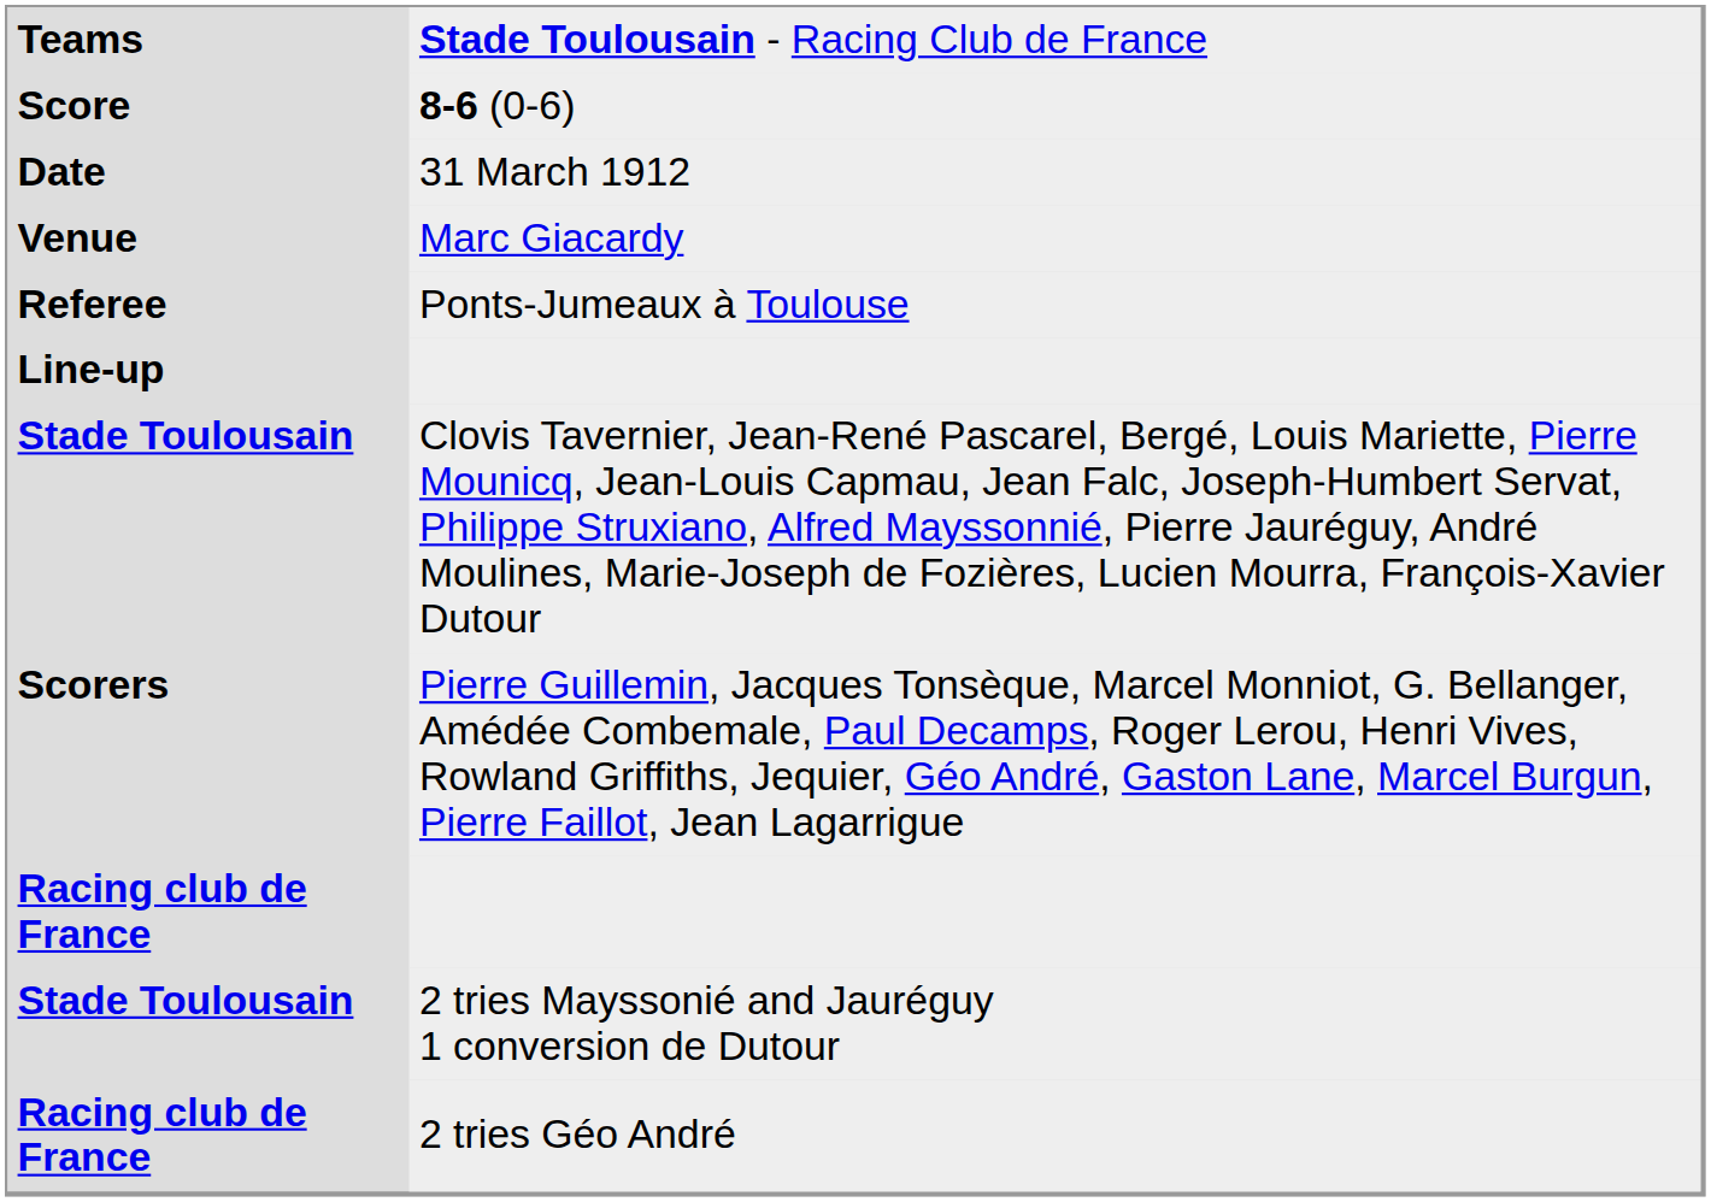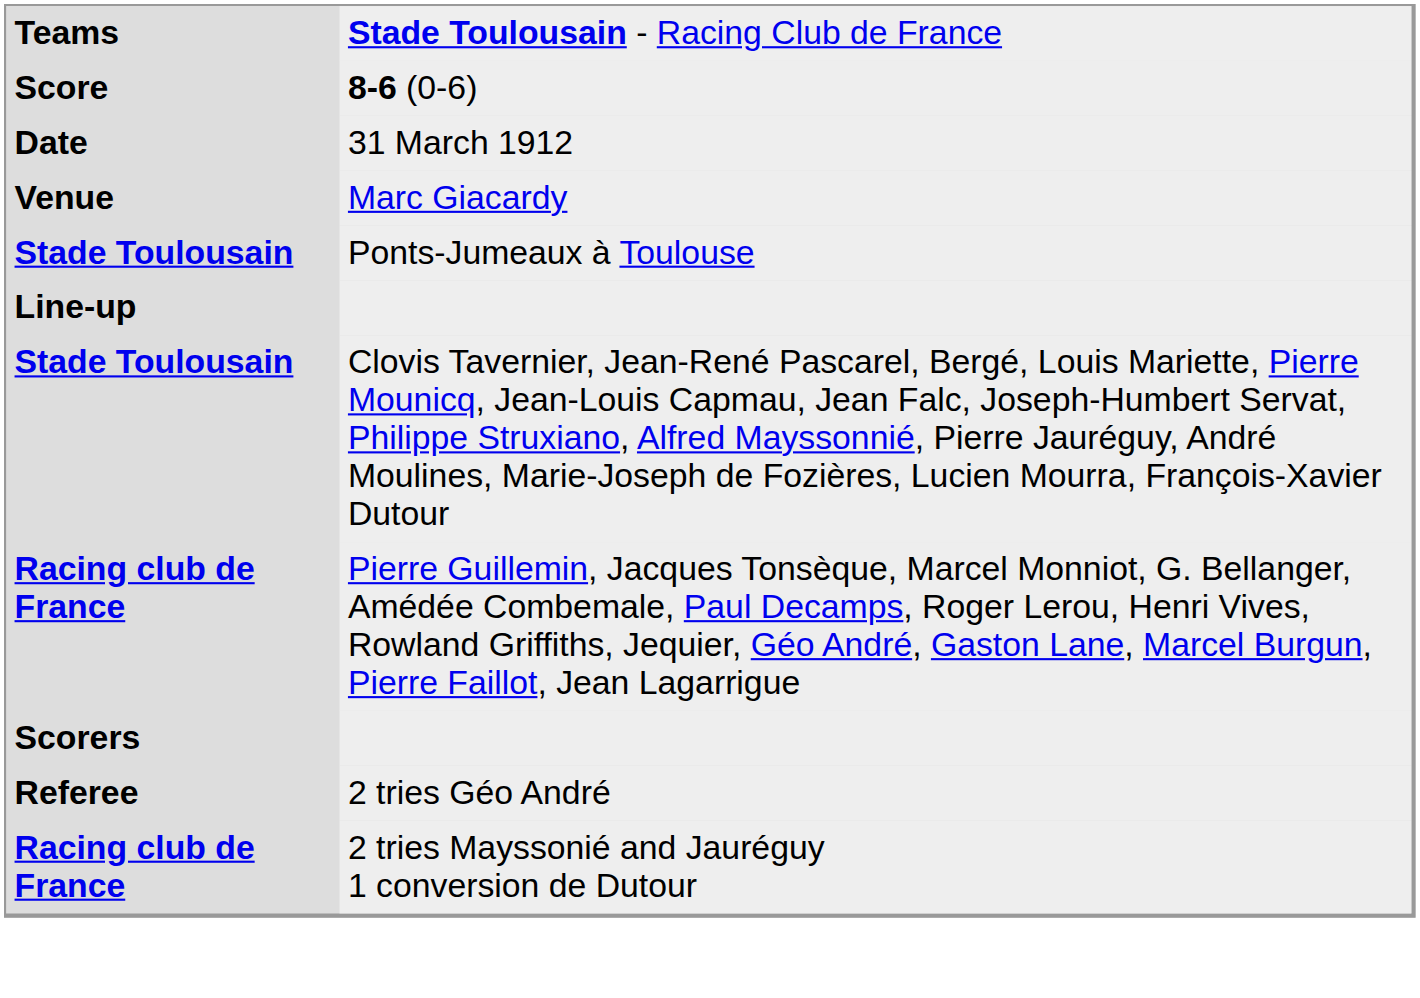row 5 | column 1: Referee -> Stade Toulousain
row 8 | column 1: Scorers -> Racing club de France
row 9 | column 1: Racing club de France -> Scorers
row 10 | column 1: Stade Toulousain -> Referee
row 10 | column 2: 2 tries Mayssonié and Jauréguy 1 conversion de Dutour -> 2 tries Géo André
row 11 | column 2: 2 tries Géo André -> 2 tries Mayssonié and Jauréguy 1 conversion de Dutour
